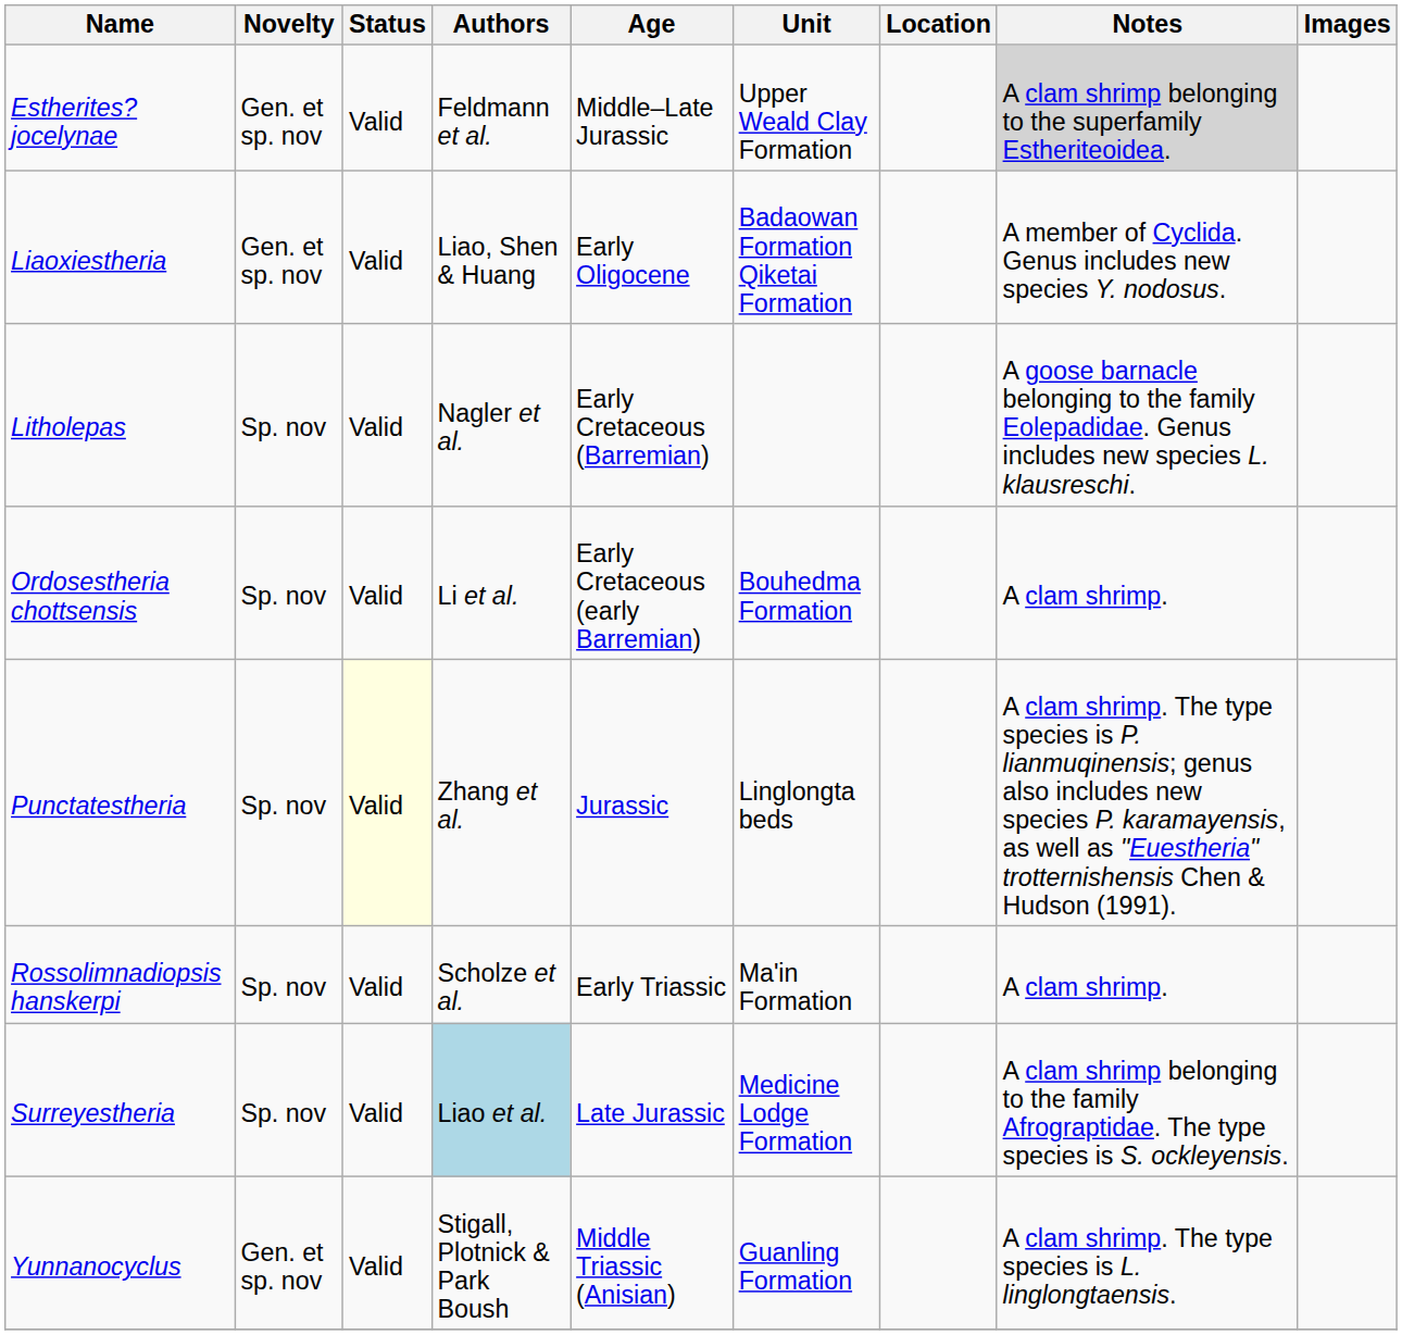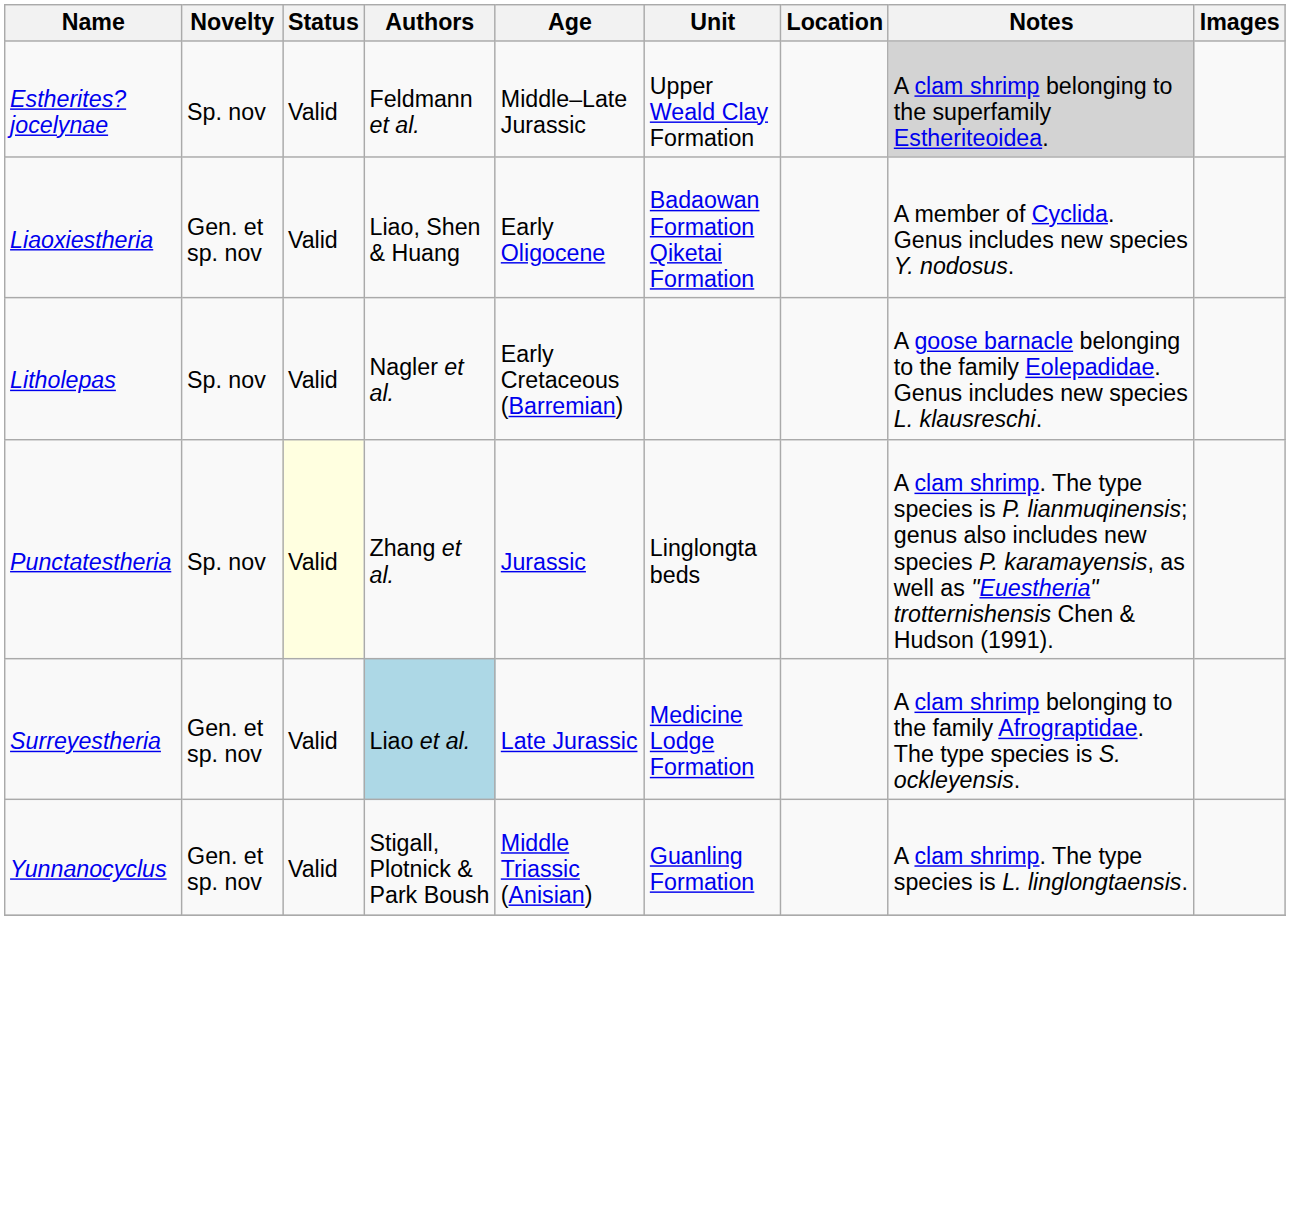Estherites? jocelynae | Novelty: Gen. et sp. nov -> Sp. nov
- row: Ordosestheria chottsensis | Sp. nov | Valid | Li et al. | Early Cretaceous (early Barremian) | Bouhedma Formation | A clam shrimp.
- row: Rossolimnadiopsis hanskerpi | Sp. nov | Valid | Scholze et al. | Early Triassic | Ma'in Formation | A clam shrimp.
Surreyestheria | Novelty: Sp. nov -> Gen. et sp. nov
